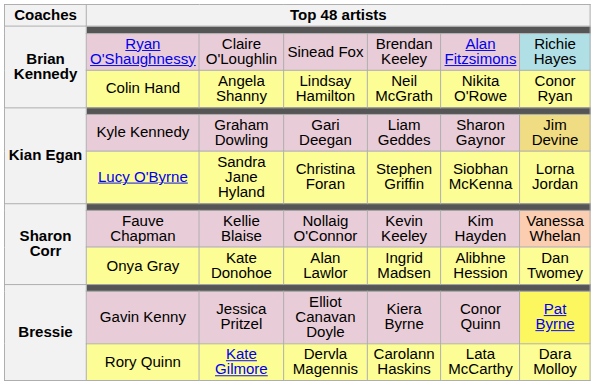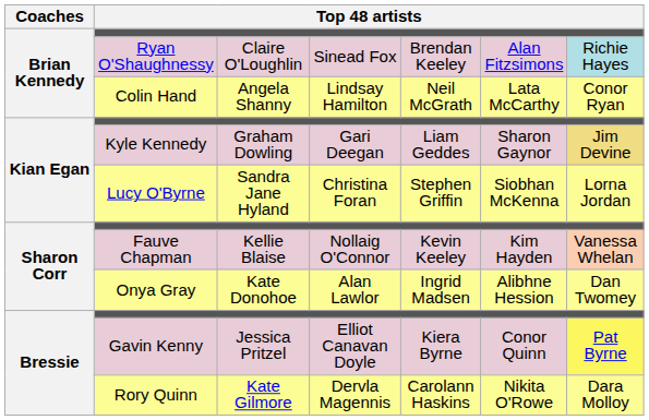Colin Hand | column 6: Nikita O'Rowe -> Lata McCarthy
Rory Quinn | column 6: Lata McCarthy -> Nikita O'Rowe
